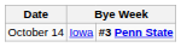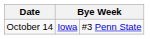October 14 | column 3: bold -> normal
